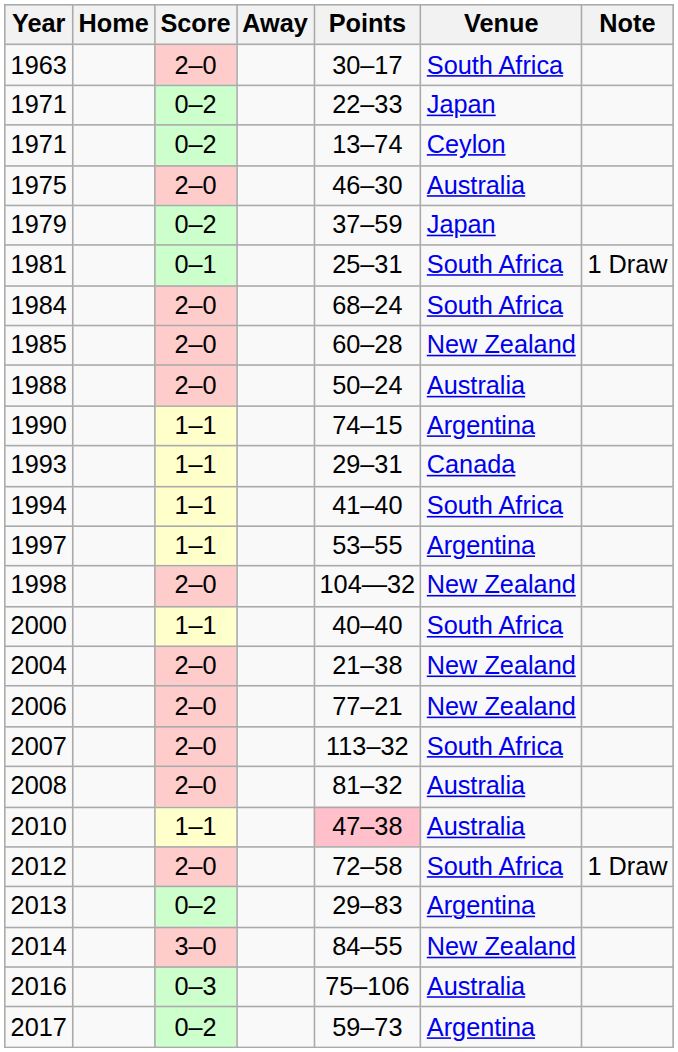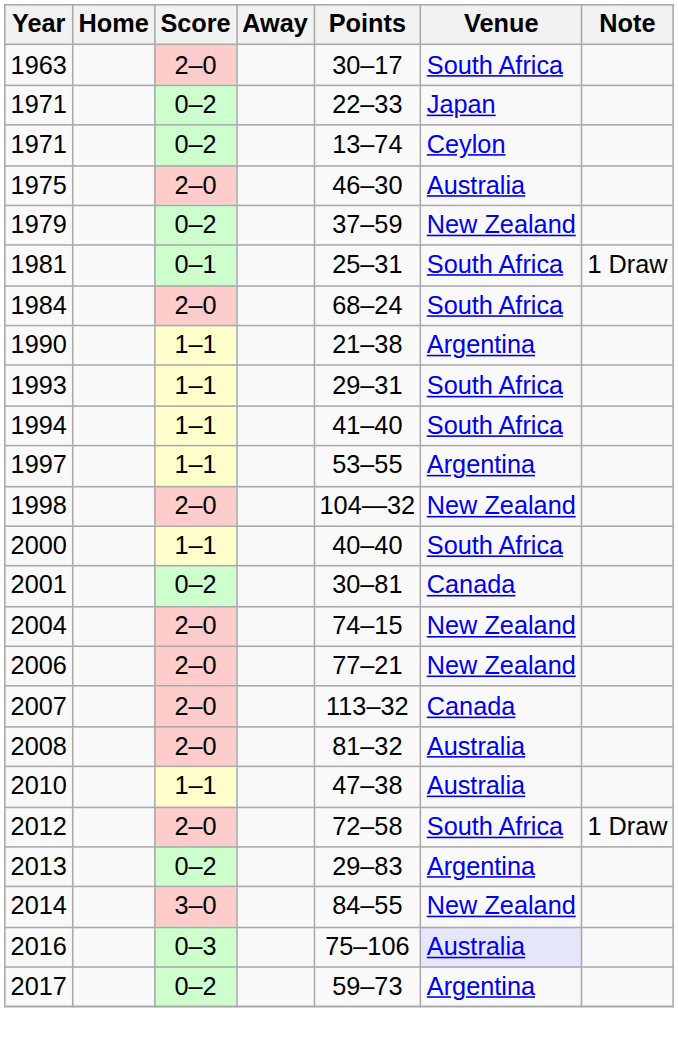1979 | Venue: Japan -> New Zealand
- row: 1985 | 2–0 | 60–28 | New Zealand
- row: 1988 | 2–0 | 50–24 | Australia
1990 | Points: 74–15 -> 21–38
1993 | Venue: Canada -> South Africa
+ row: 2001 | 0–2 | 30–81 | Canada
2004 | Points: 21–38 -> 74–15
2007 | Venue: South Africa -> Canada
2010 | Points: pink background -> no background
2016 | Venue: no background -> lavender background
